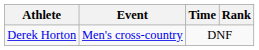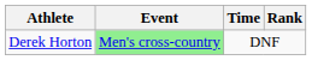Derek Horton | Event: no background -> lightgreen background
